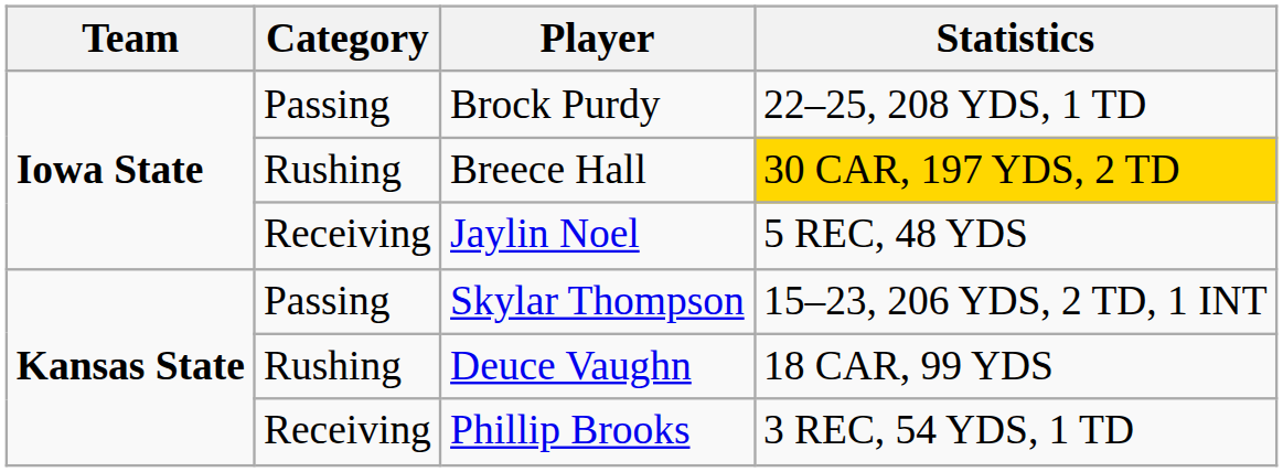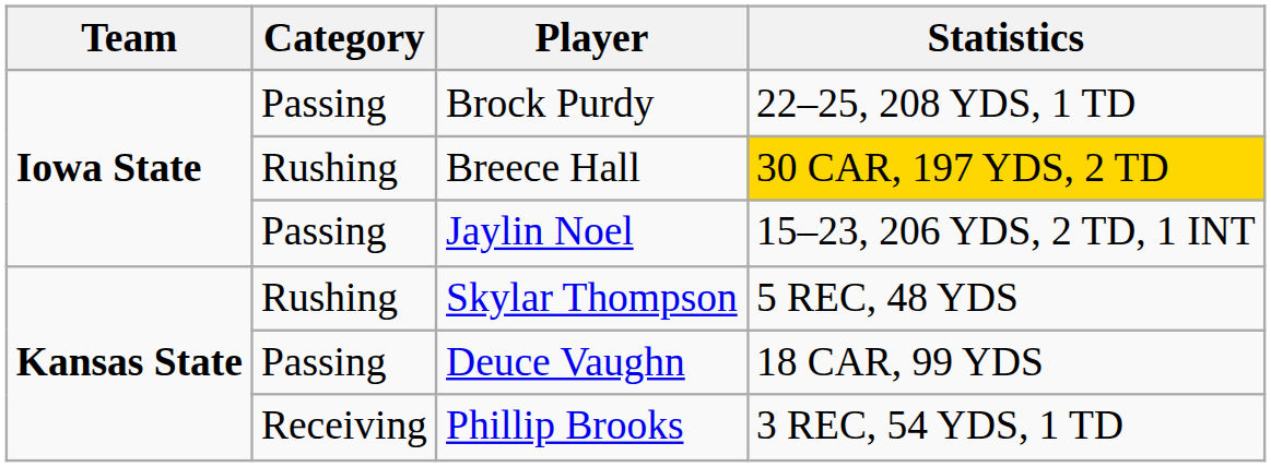Jaylin Noel | Category: Receiving -> Passing
Jaylin Noel | Statistics: 5 REC, 48 YDS -> 15–23, 206 YDS, 2 TD, 1 INT
Skylar Thompson | Category: Passing -> Rushing
Skylar Thompson | Statistics: 15–23, 206 YDS, 2 TD, 1 INT -> 5 REC, 48 YDS
Deuce Vaughn | Category: Rushing -> Passing
